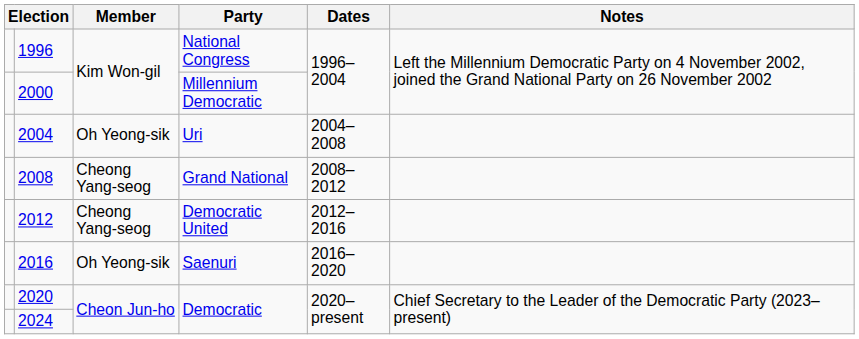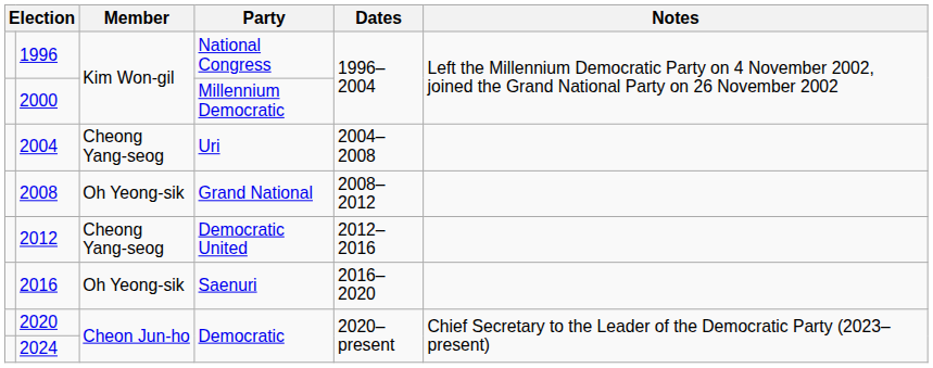2004 | Member: Oh Yeong-sik -> Cheong Yang-seog
2008 | Member: Cheong Yang-seog -> Oh Yeong-sik
